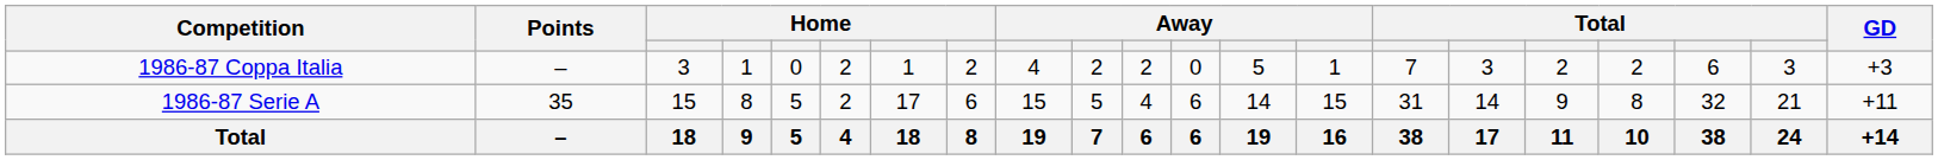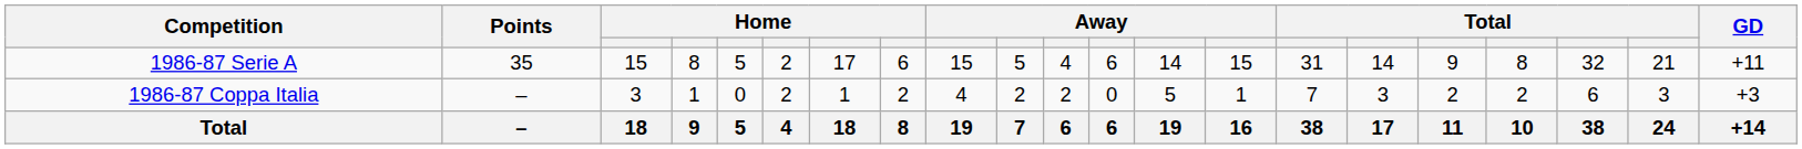rows swapped: 1986-87 Serie A <-> 1986-87 Coppa Italia
